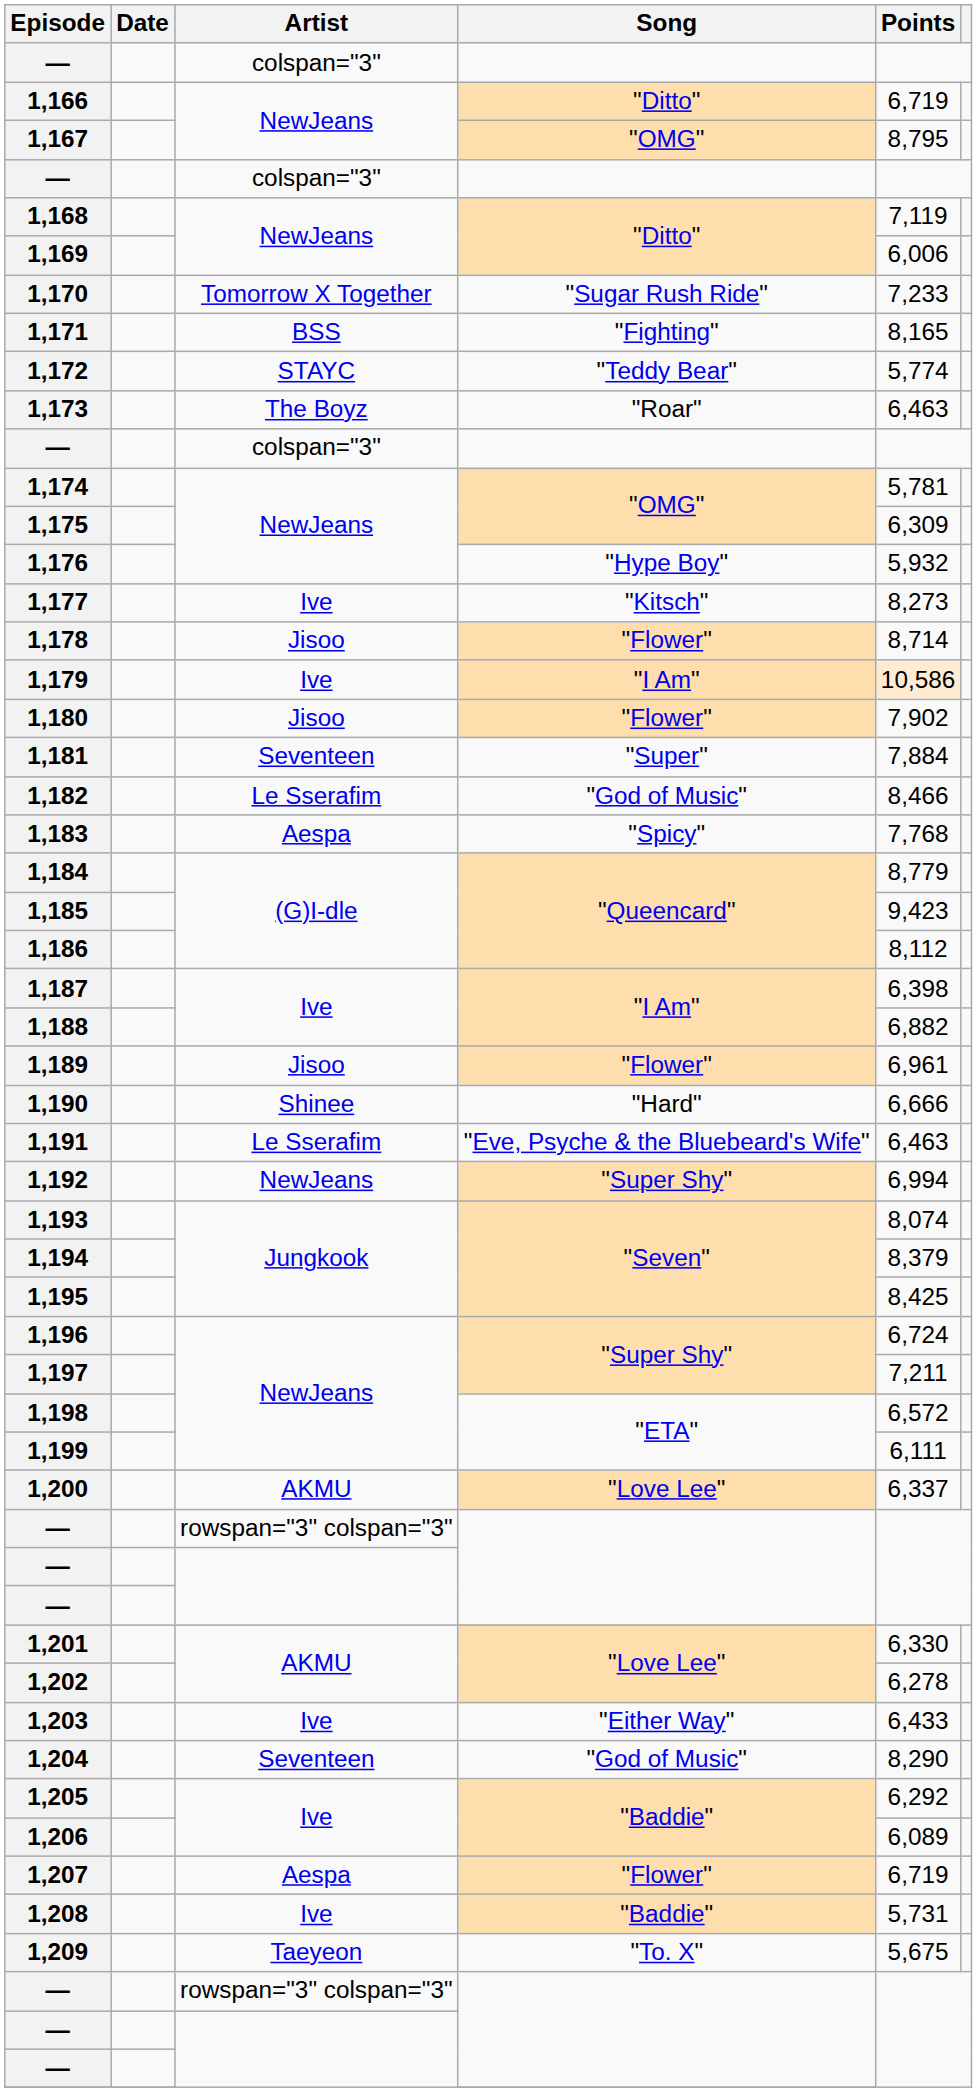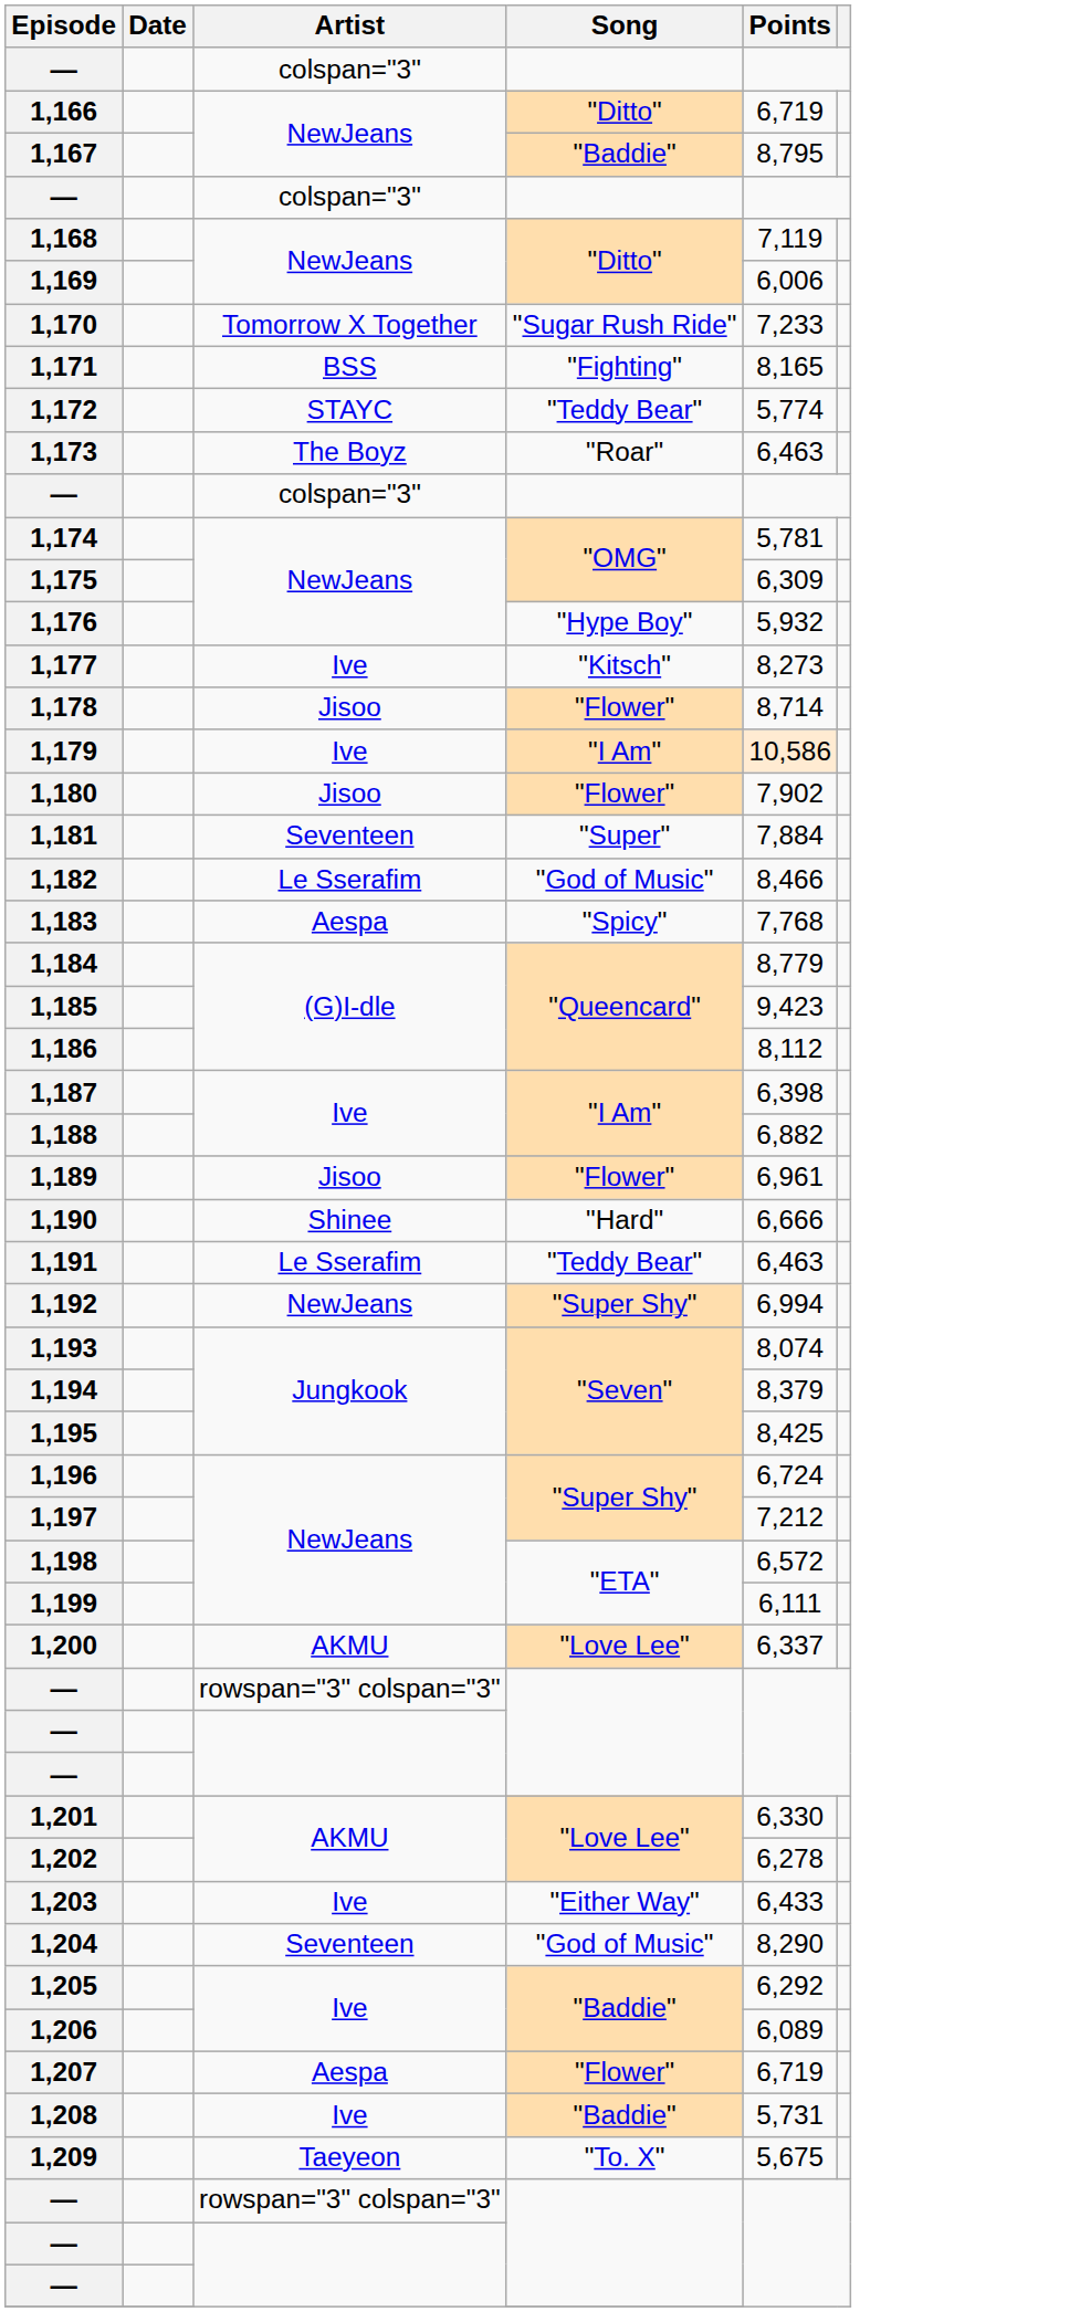1,167 | Song: "OMG" -> "Baddie"
1,191 | Song: "Eve, Psyche & the Bluebeard's Wife" -> "Teddy Bear"
1,197 | Points: 7,211 -> 7,212
